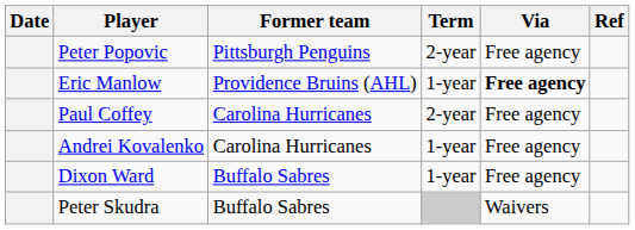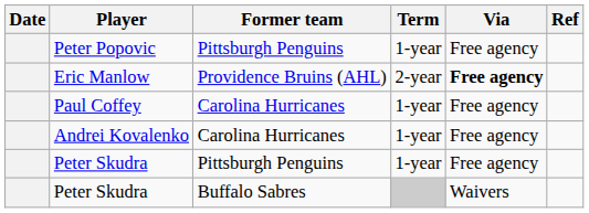Peter Popovic | Term: 2-year -> 1-year
Eric Manlow | Term: 1-year -> 2-year
Paul Coffey | Term: 2-year -> 1-year
+ row: Peter Skudra | Pittsburgh Penguins | 1-year | Free agency
- row: Dixon Ward | Buffalo Sabres | 1-year | Free agency
